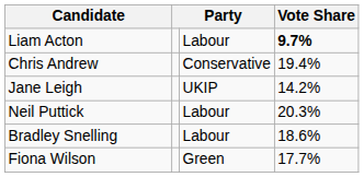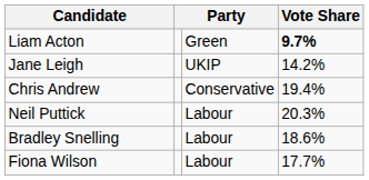Liam Acton | column 3: Labour -> Green
rows swapped: Chris Andrew <-> Jane Leigh
Fiona Wilson | column 3: Green -> Labour
